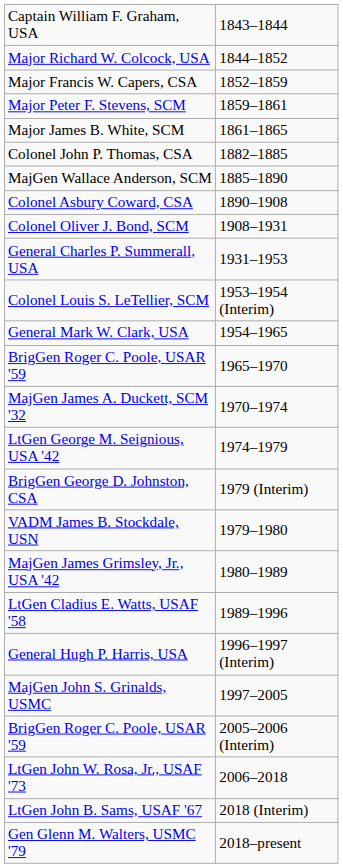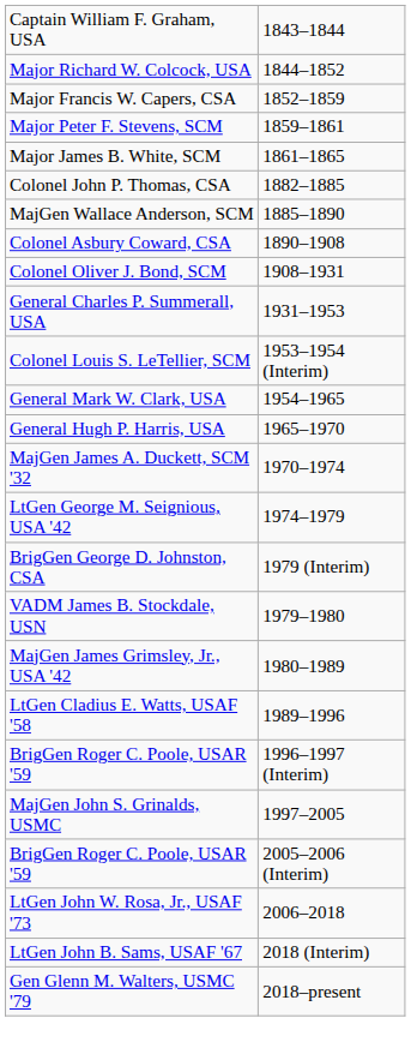row 13 | column 1: BrigGen Roger C. Poole, USAR '59 -> General Hugh P. Harris, USA
row 20 | column 1: General Hugh P. Harris, USA -> BrigGen Roger C. Poole, USAR '59
